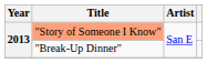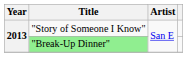"Story of Someone I Know" | Title: lightsalmon background -> no background
"Break-Up Dinner" | Title: no background -> lightgreen background
